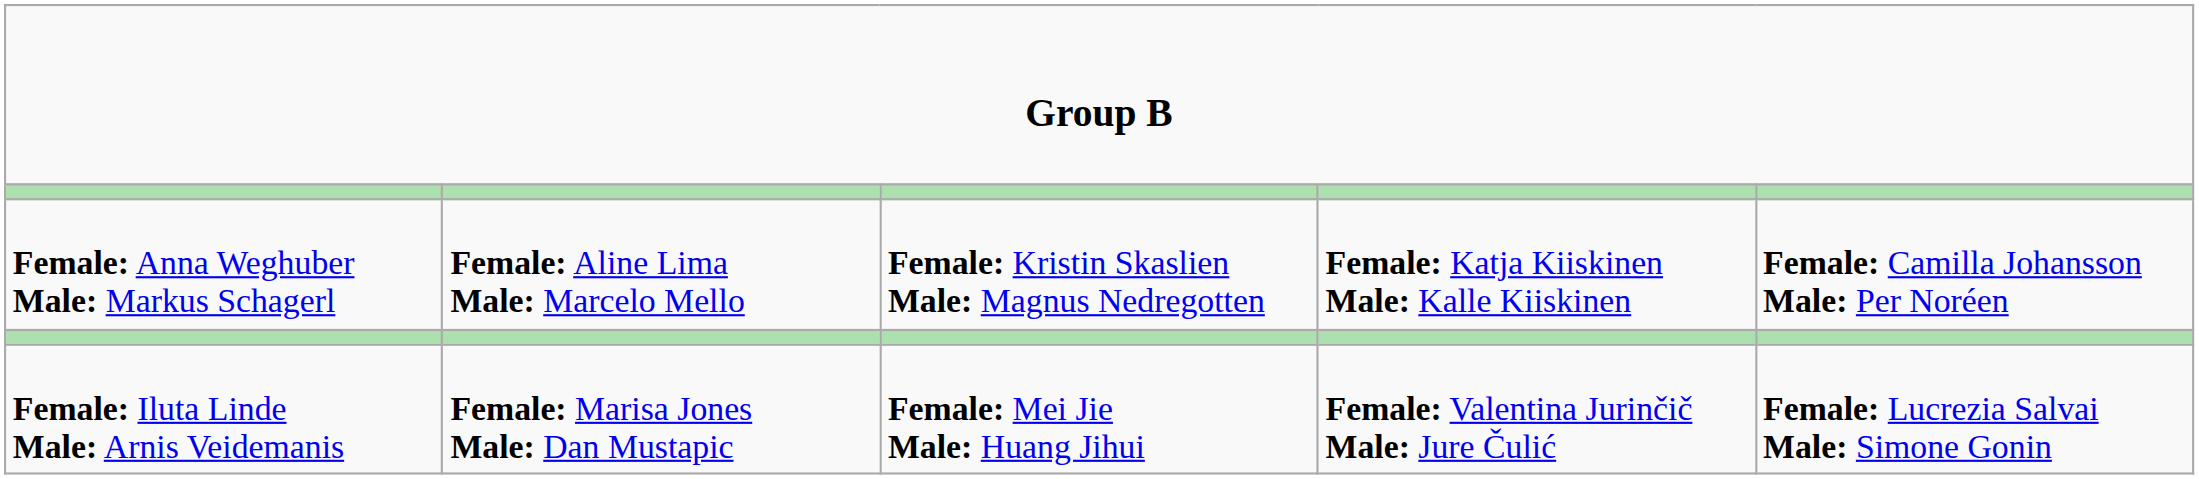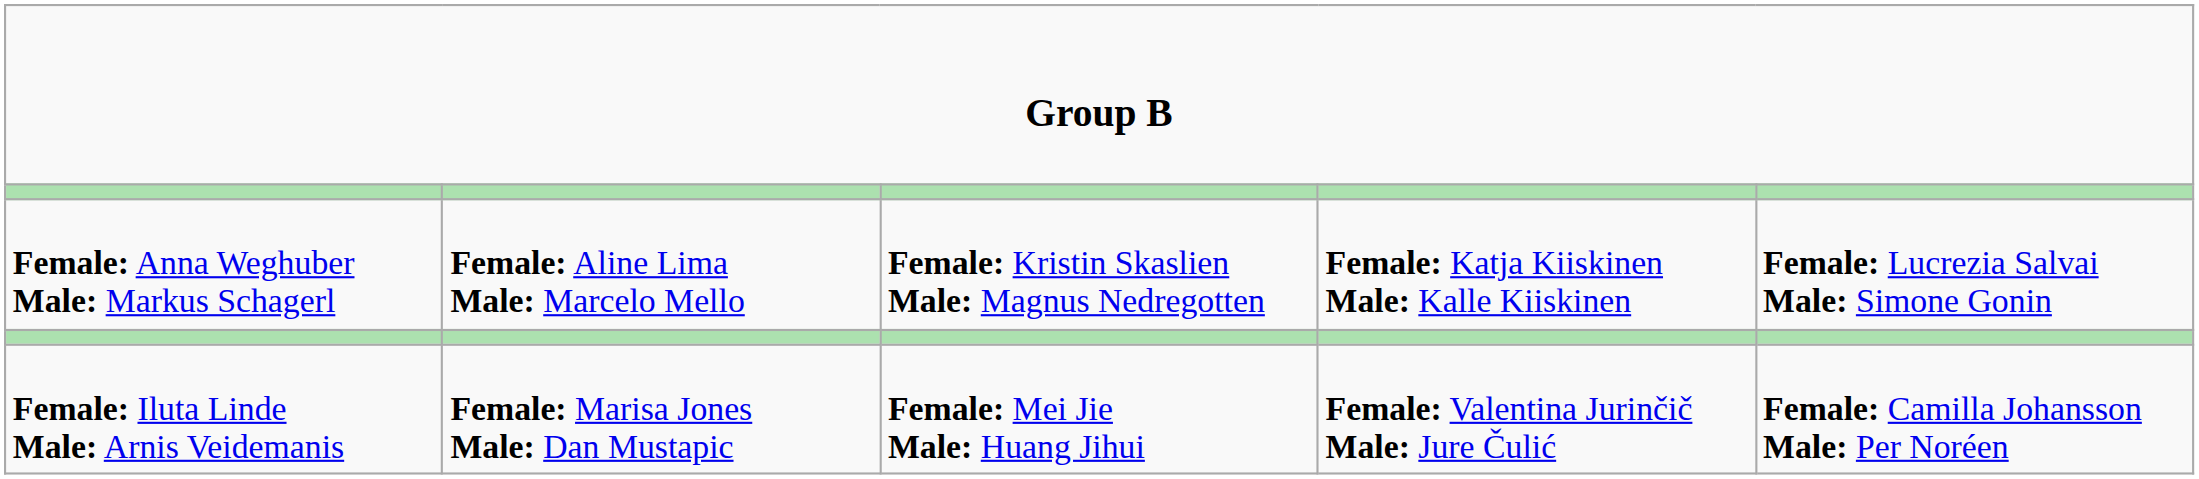Female: Anna Weghuber Male: Markus Schagerl | column 5: Female: Camilla Johansson Male: Per Noréen -> Female: Lucrezia Salvai Male: Simone Gonin
Female: Iluta Linde Male: Arnis Veidemanis | column 5: Female: Lucrezia Salvai Male: Simone Gonin -> Female: Camilla Johansson Male: Per Noréen
